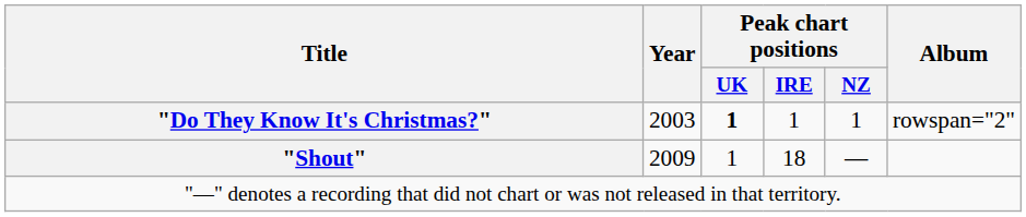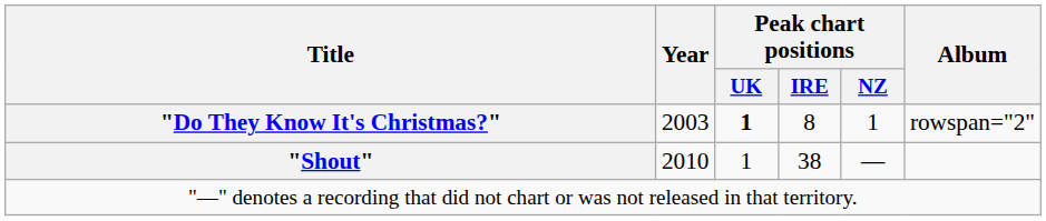"Do They Know It's Christmas?" | Peak chart positions / IRE: 1 -> 8
"Shout" | Year: 2009 -> 2010
"Shout" | Peak chart positions / IRE: 18 -> 38
